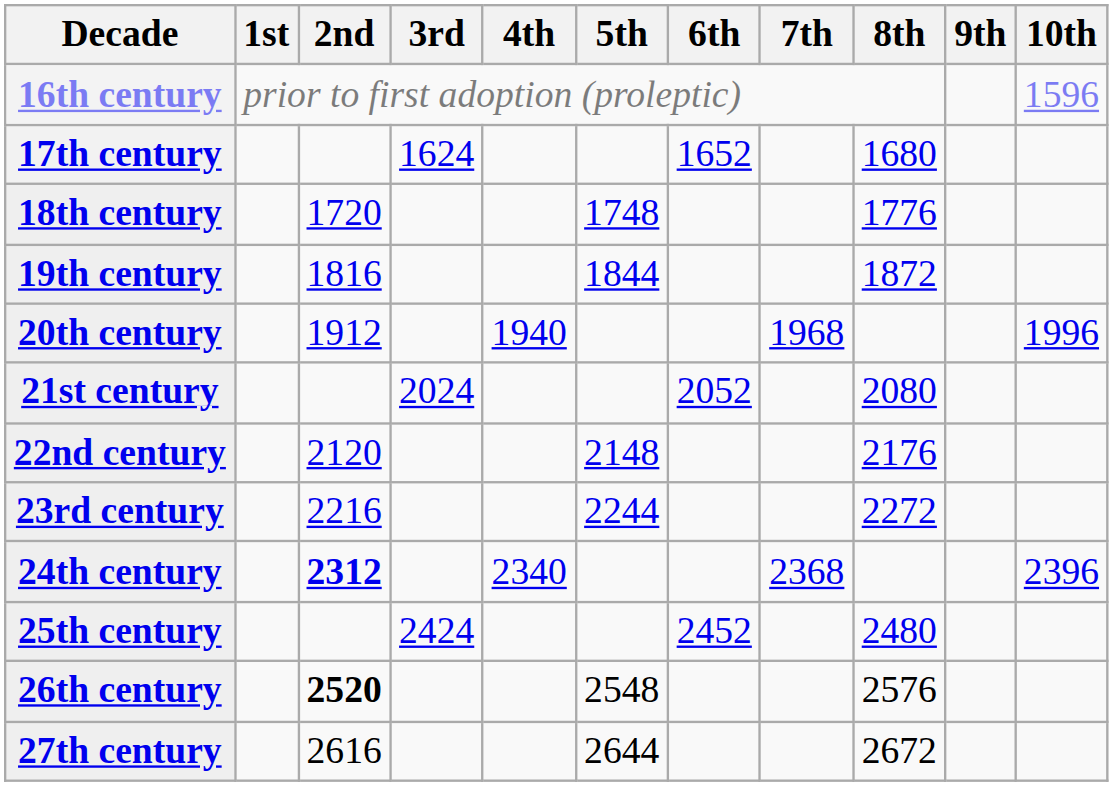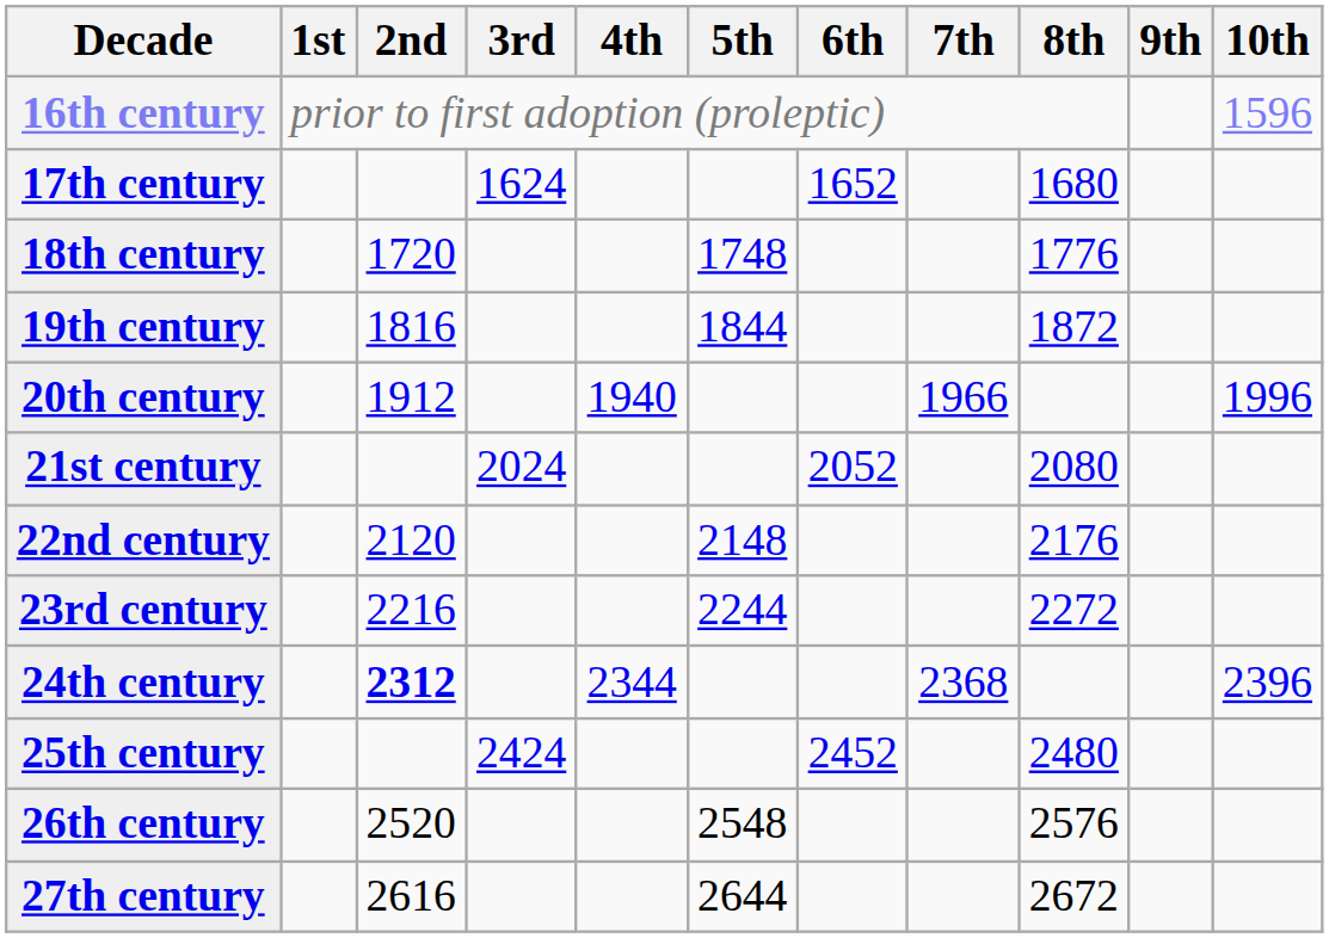20th century | 7th: 1968 -> 1966
24th century | 4th: 2340 -> 2344
26th century | 2nd: bold -> normal
